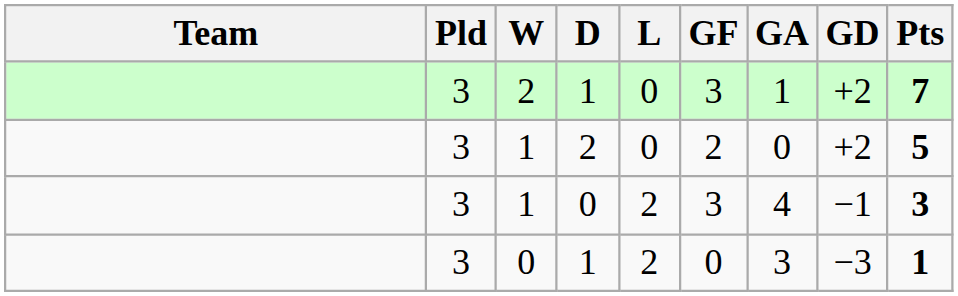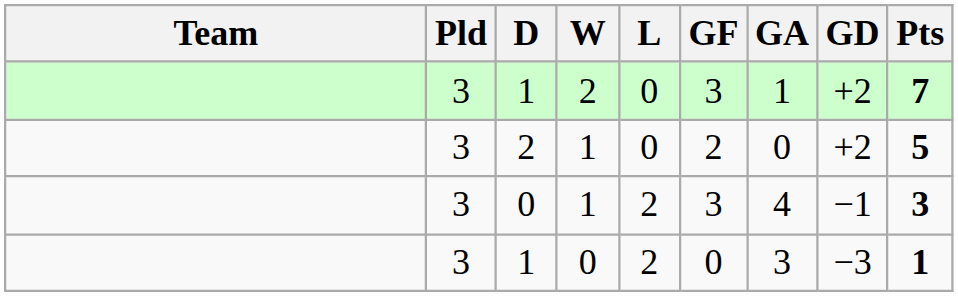columns swapped: W <-> D
